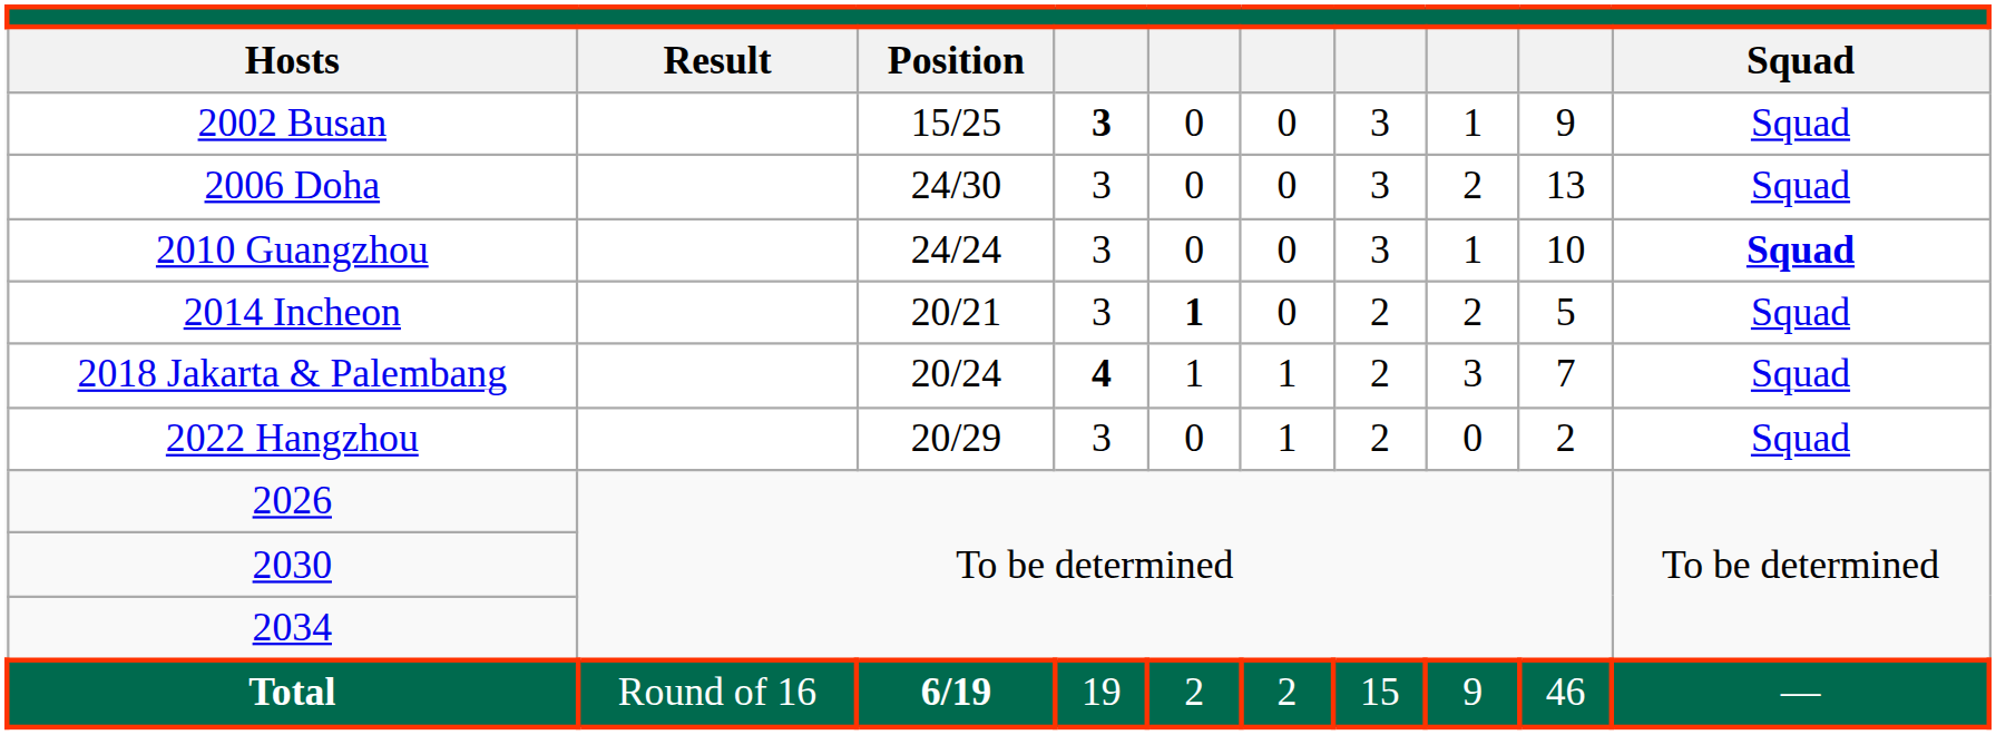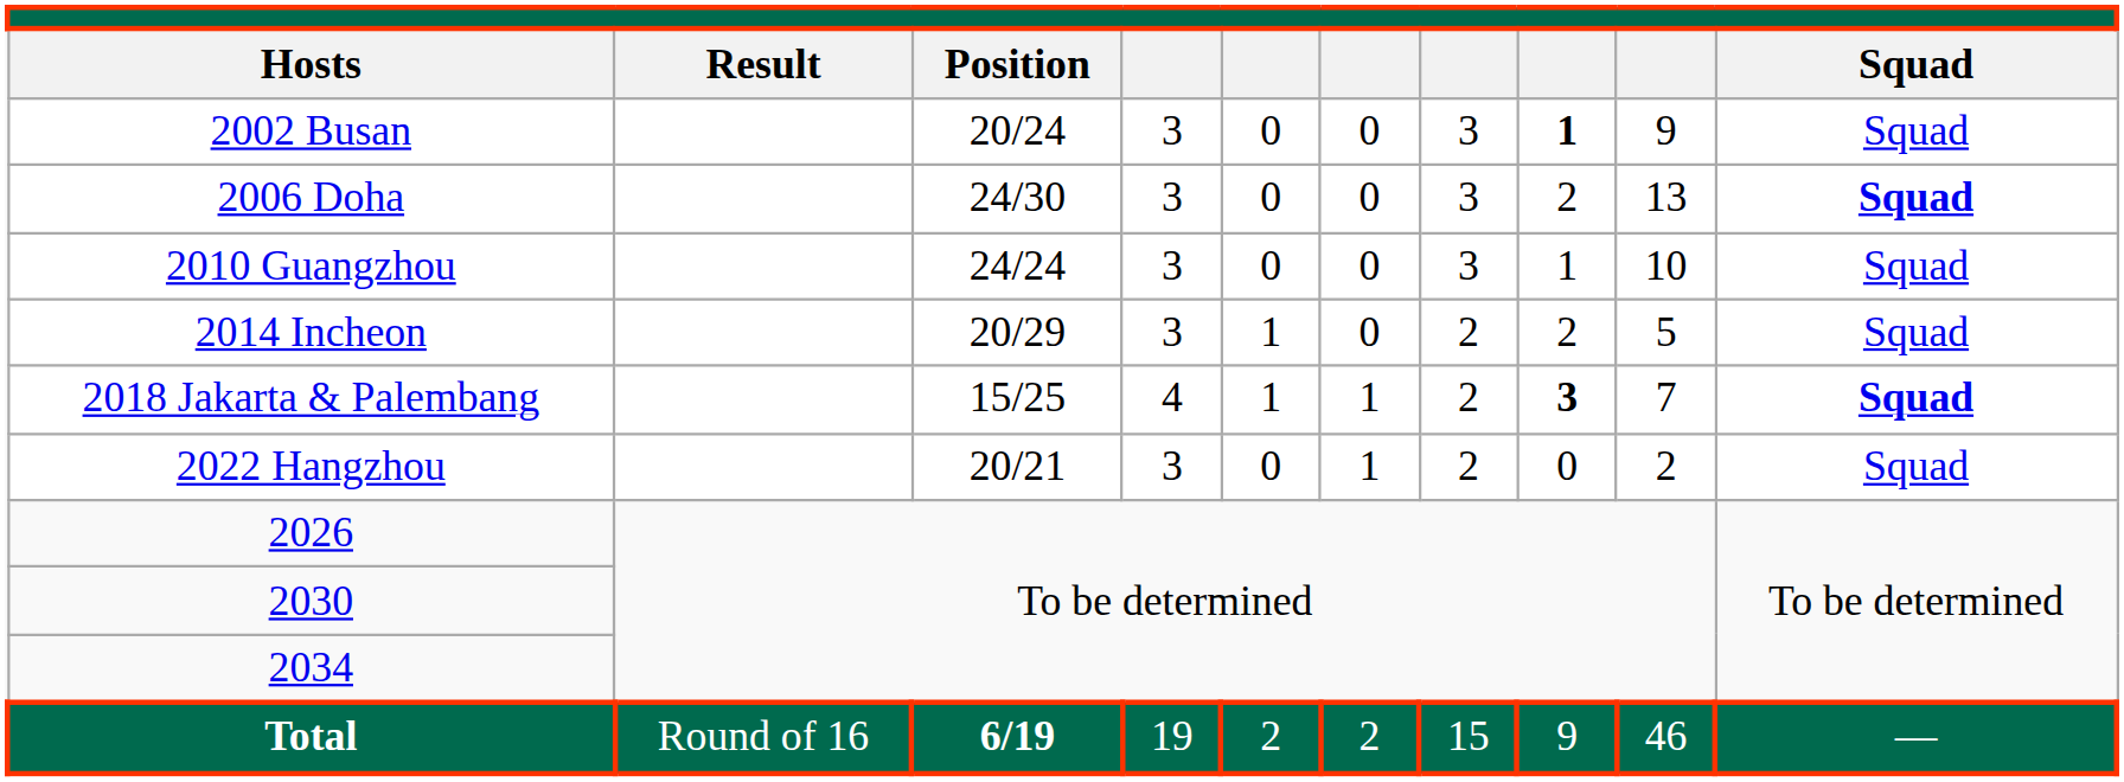2002 Busan | Position: 15/25 -> 20/24
2002 Busan | column 4: bold -> normal
2002 Busan | column 8: normal -> bold
2006 Doha | Squad: normal -> bold
2010 Guangzhou | Squad: bold -> normal
2014 Incheon | Position: 20/21 -> 20/29
2014 Incheon | column 5: bold -> normal
2018 Jakarta & Palembang | Position: 20/24 -> 15/25
2018 Jakarta & Palembang | column 4: bold -> normal
2018 Jakarta & Palembang | column 8: normal -> bold
2018 Jakarta & Palembang | Squad: normal -> bold
2022 Hangzhou | Position: 20/29 -> 20/21
